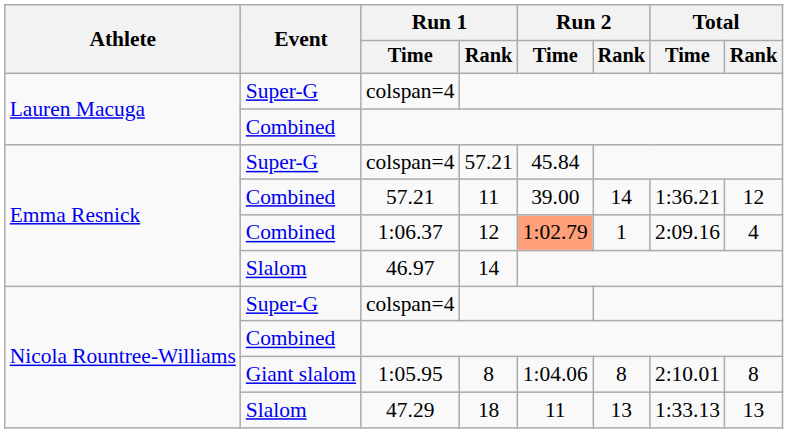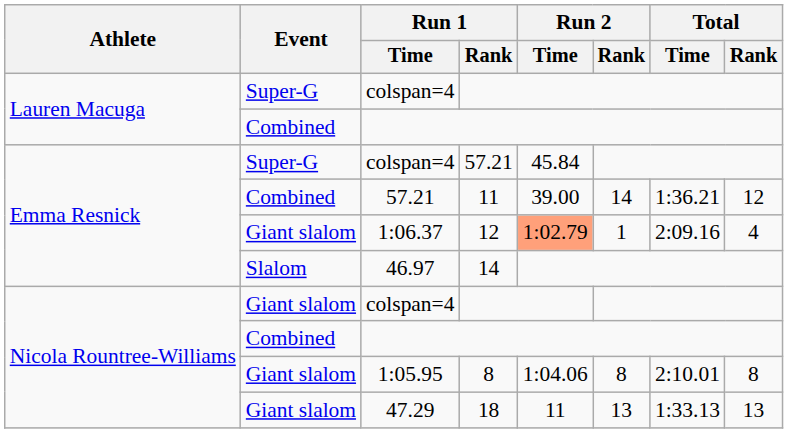1:06.37 | Event: Combined -> Giant slalom
Nicola Rountree-Williams / colspan=4 | Event: Super-G -> Giant slalom
47.29 | Event: Slalom -> Giant slalom
